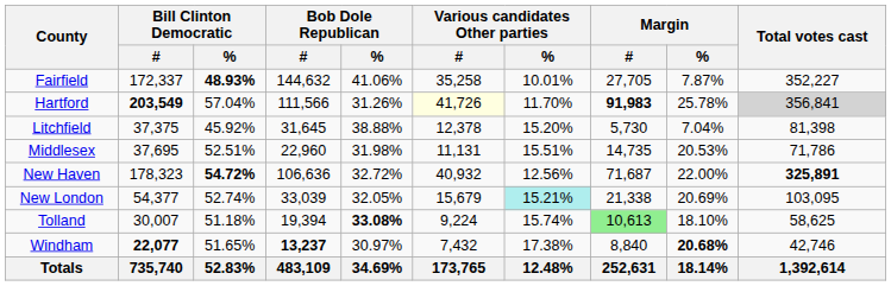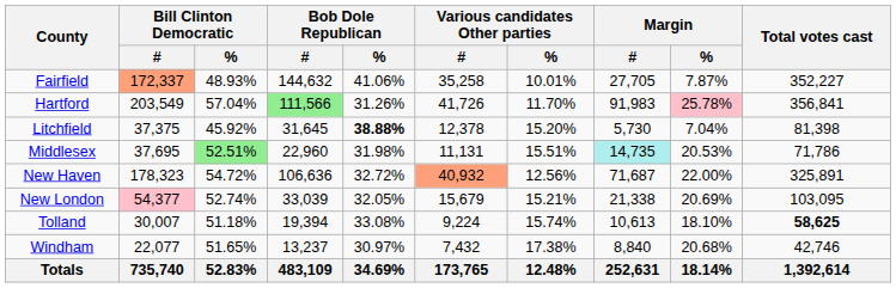Fairfield | Bill Clinton Democratic / #: no background -> lightsalmon background
Fairfield | Bill Clinton Democratic / %: bold -> normal
Hartford | Bill Clinton Democratic / #: bold -> normal
Hartford | Bob Dole Republican / #: no background -> lightgreen background
Hartford | Various candidates Other parties / #: lightyellow background -> no background
Hartford | Margin / #: bold -> normal
Hartford | Margin / %: no background -> pink background
Hartford | Total votes cast: lightgrey background -> no background
Litchfield | Bob Dole Republican / %: normal -> bold
Middlesex | Bill Clinton Democratic / %: no background -> lightgreen background
Middlesex | Margin / #: no background -> paleturquoise background
New Haven | Bill Clinton Democratic / %: bold -> normal
New Haven | Various candidates Other parties / #: no background -> lightsalmon background
New Haven | Total votes cast: bold -> normal
New London | Bill Clinton Democratic / #: no background -> pink background
New London | Various candidates Other parties / %: paleturquoise background -> no background
Tolland | Bob Dole Republican / %: bold -> normal
Tolland | Margin / #: lightgreen background -> no background
Tolland | Total votes cast: normal -> bold
Windham | Bill Clinton Democratic / #: bold -> normal
Windham | Bob Dole Republican / #: bold -> normal
Windham | Margin / %: bold -> normal
